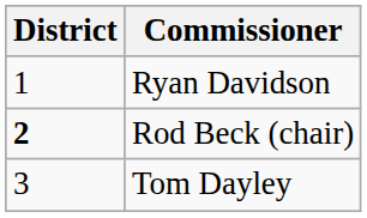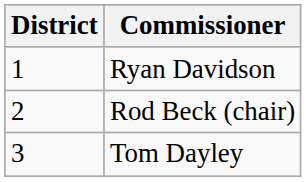Rod Beck (chair) | District: bold -> normal
